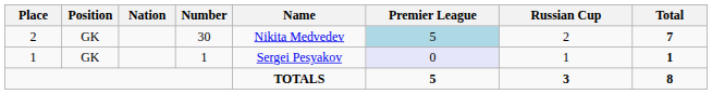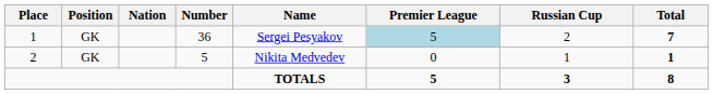row 2 | Place: 2 -> 1
row 2 | Number: 30 -> 36
row 2 | Name: Nikita Medvedev -> Sergei Pesyakov
row 3 | Place: 1 -> 2
row 3 | Number: 1 -> 5
row 3 | Name: Sergei Pesyakov -> Nikita Medvedev
row 3 | Premier League: lavender background -> no background
